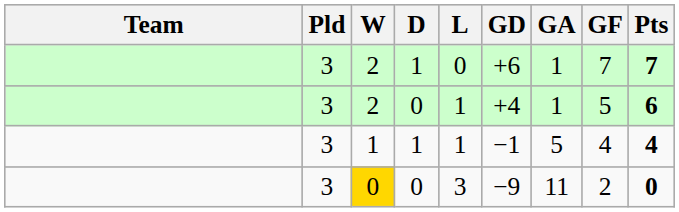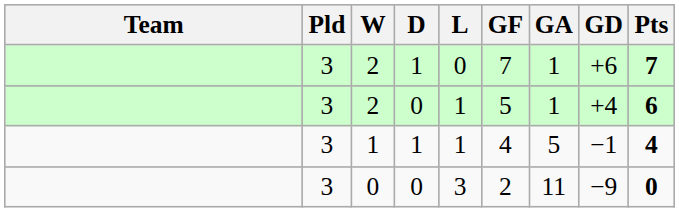columns swapped: GF <-> GD
row 5 | W: gold background -> no background
